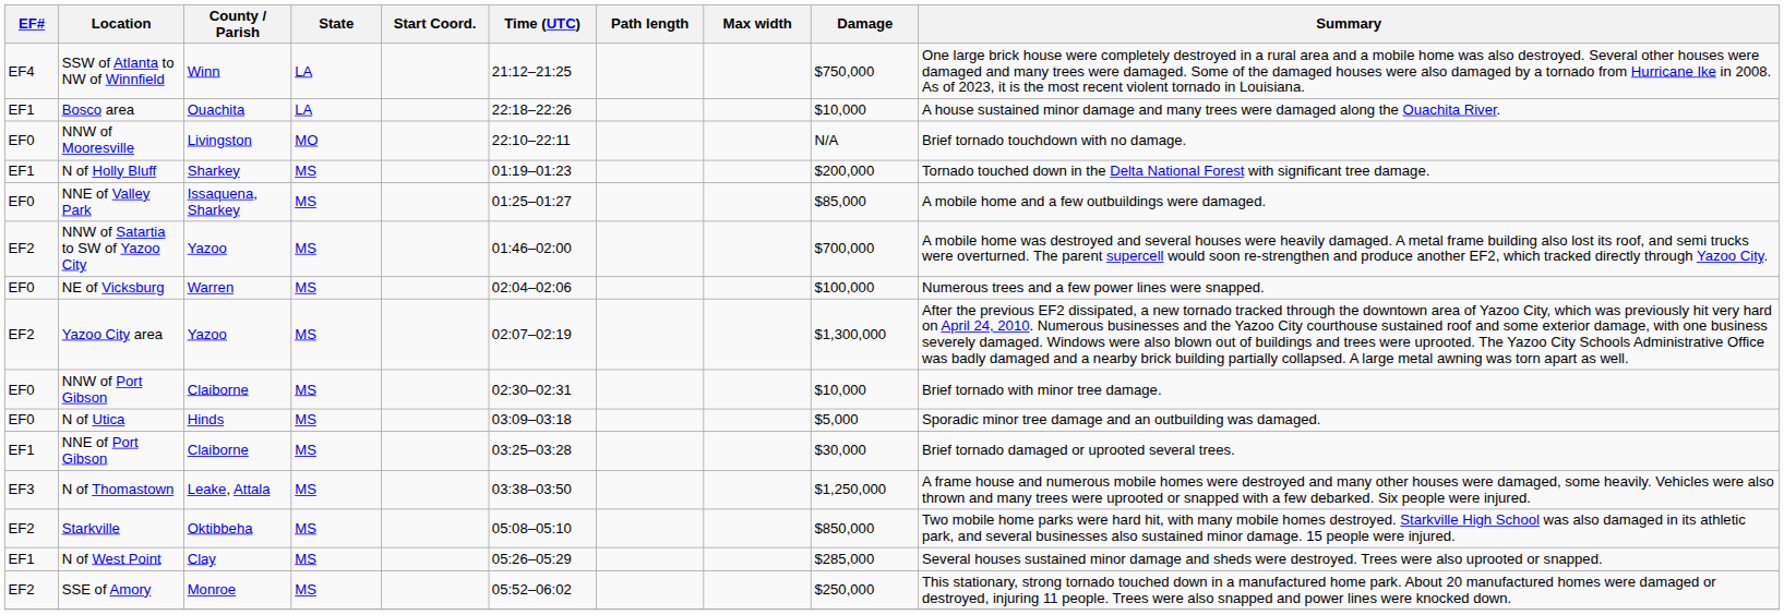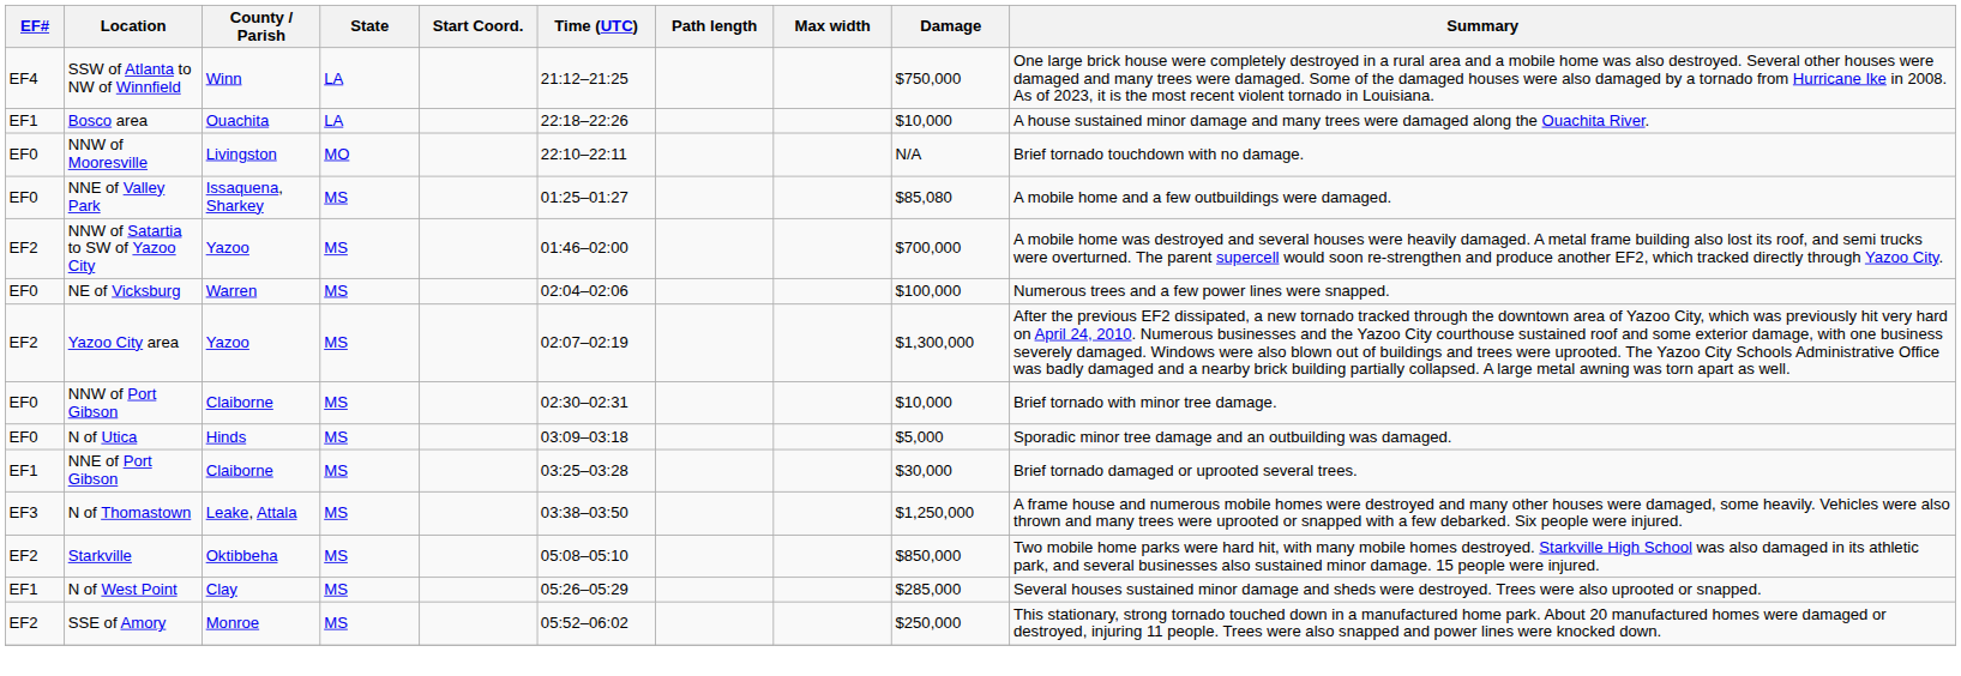- row: EF1 | N of Holly Bluff | Sharkey | MS | 01:19–01:23 | $200,000 | Tornado touched down in the Delta National Forest with significant tree damage.
NNE of Valley Park | Damage: $85,000 -> $85,080
